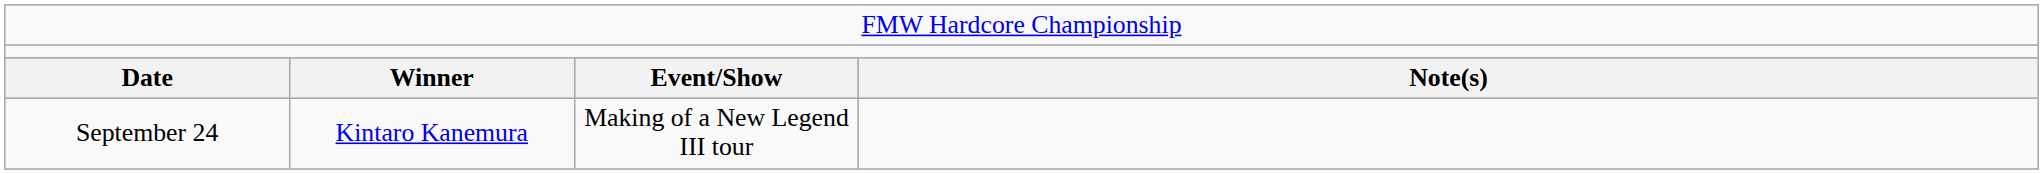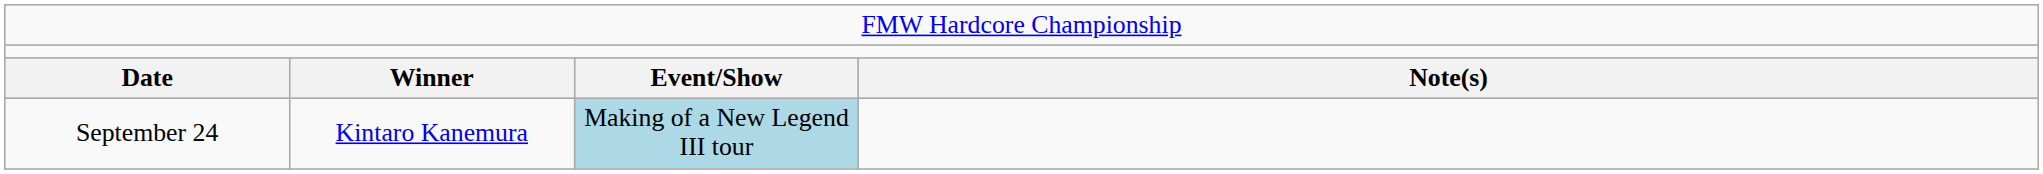September 24 | column 3: no background -> lightblue background
